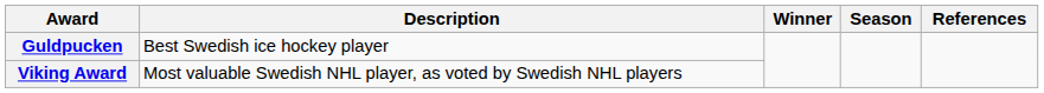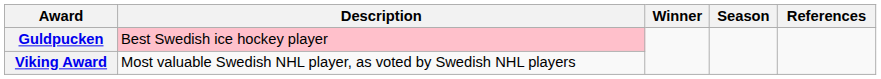Guldpucken | Description: no background -> pink background
